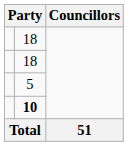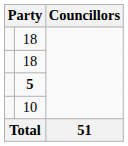5 | column 2: normal -> bold
10 | column 2: bold -> normal
